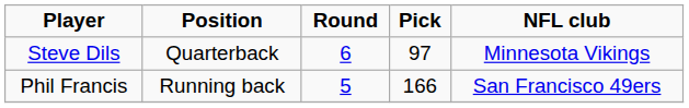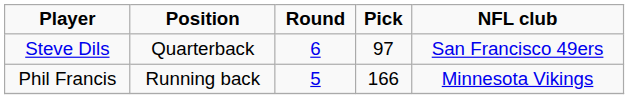Steve Dils | NFL club: Minnesota Vikings -> San Francisco 49ers
Phil Francis | NFL club: San Francisco 49ers -> Minnesota Vikings
